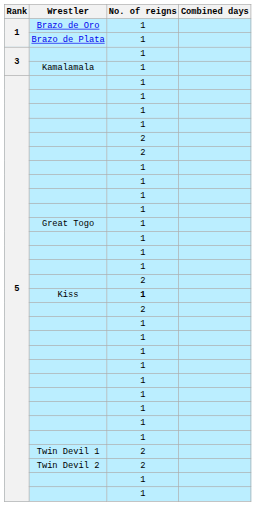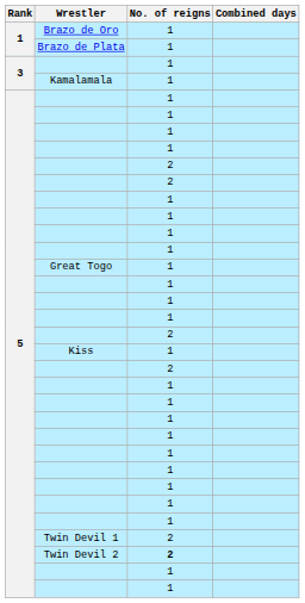Kiss | No. of reigns: bold -> normal
Twin Devil 2 | No. of reigns: normal -> bold
